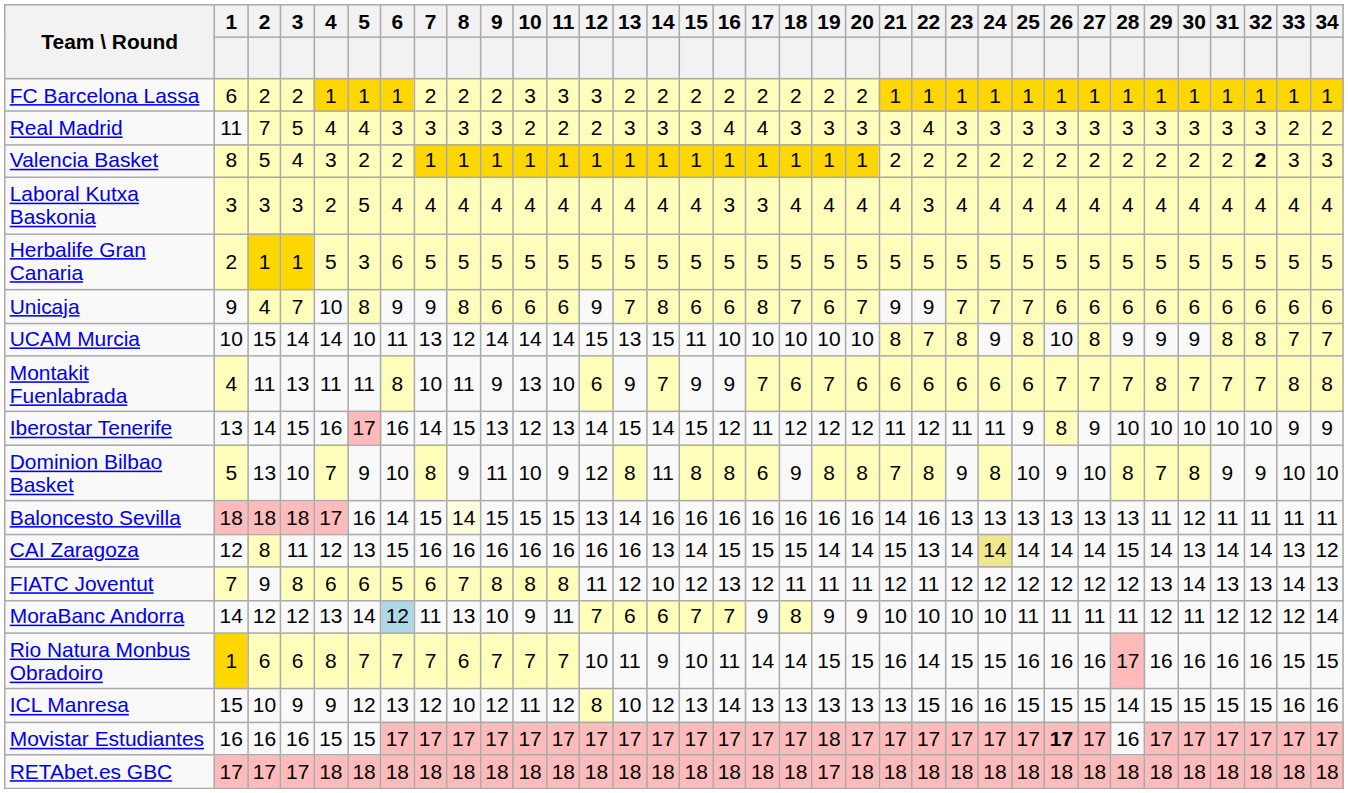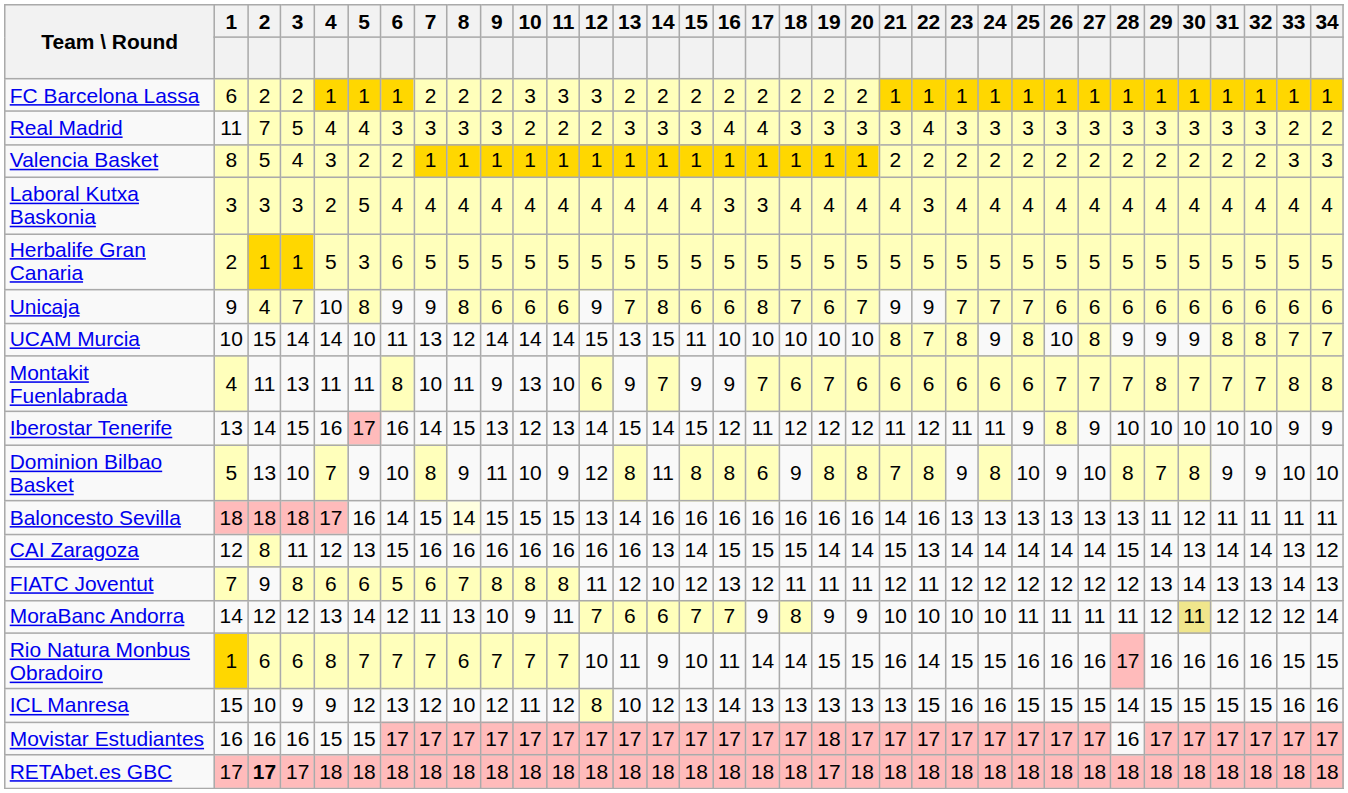Valencia Basket | 32: bold -> normal
CAI Zaragoza | 24: khaki background -> no background
MoraBanc Andorra | 6: lightblue background -> no background
MoraBanc Andorra | 30: no background -> khaki background
Movistar Estudiantes | 26: bold -> normal
RETAbet.es GBC | 2: normal -> bold
